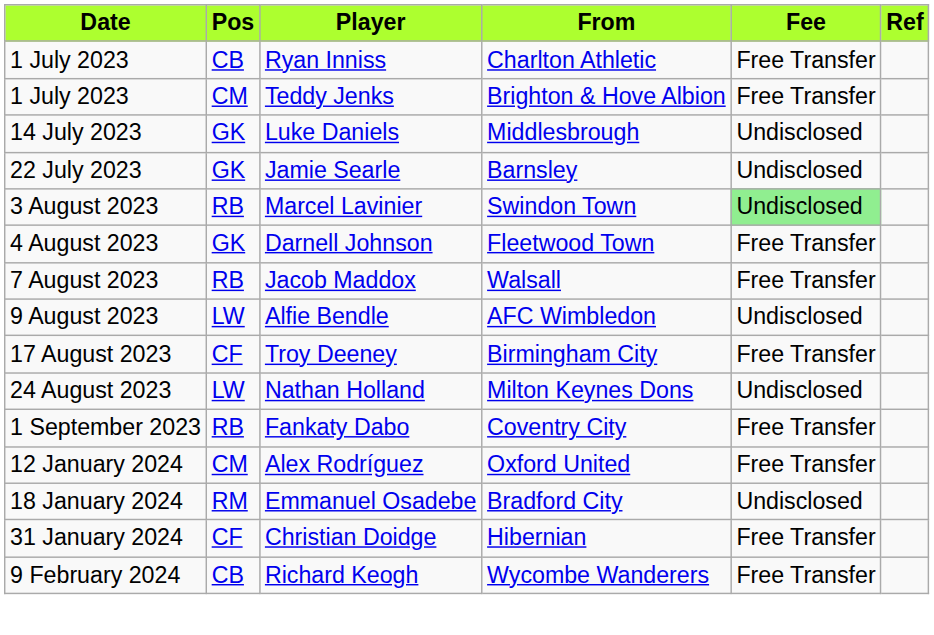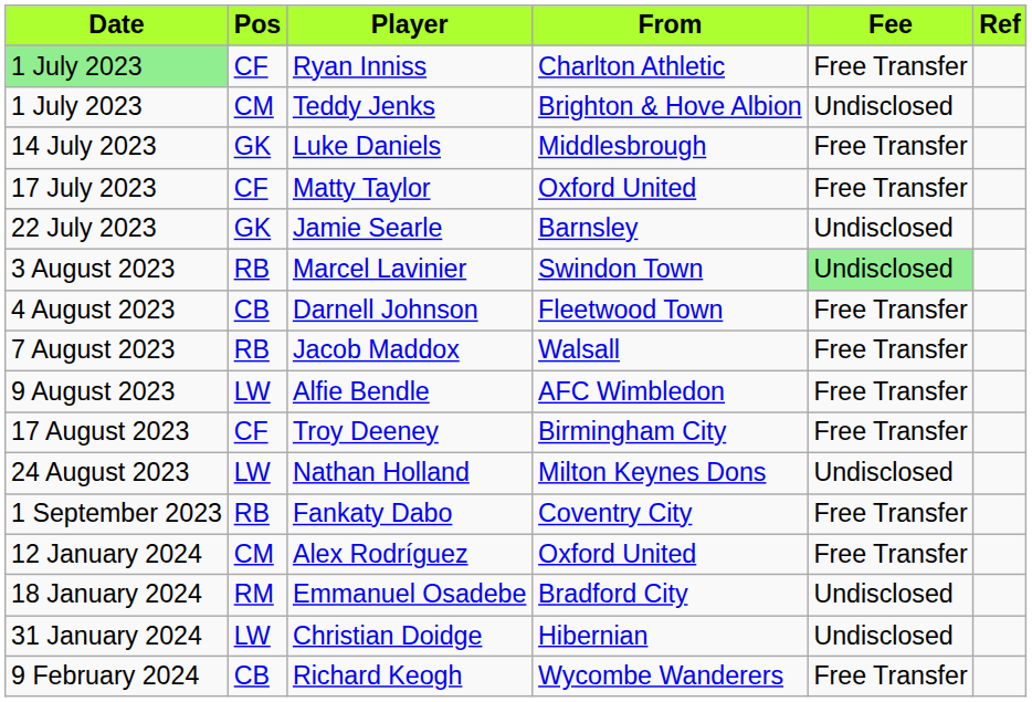Ryan Inniss | Date: no background -> lightgreen background
Ryan Inniss | Pos: CB -> CF
Teddy Jenks | Fee: Free Transfer -> Undisclosed
Luke Daniels | Fee: Undisclosed -> Free Transfer
+ row: 17 July 2023 | CF | Matty Taylor | Oxford United | Free Transfer
Darnell Johnson | Pos: GK -> CB
Alfie Bendle | Fee: Undisclosed -> Free Transfer
Christian Doidge | Pos: CF -> LW
Christian Doidge | Fee: Free Transfer -> Undisclosed
